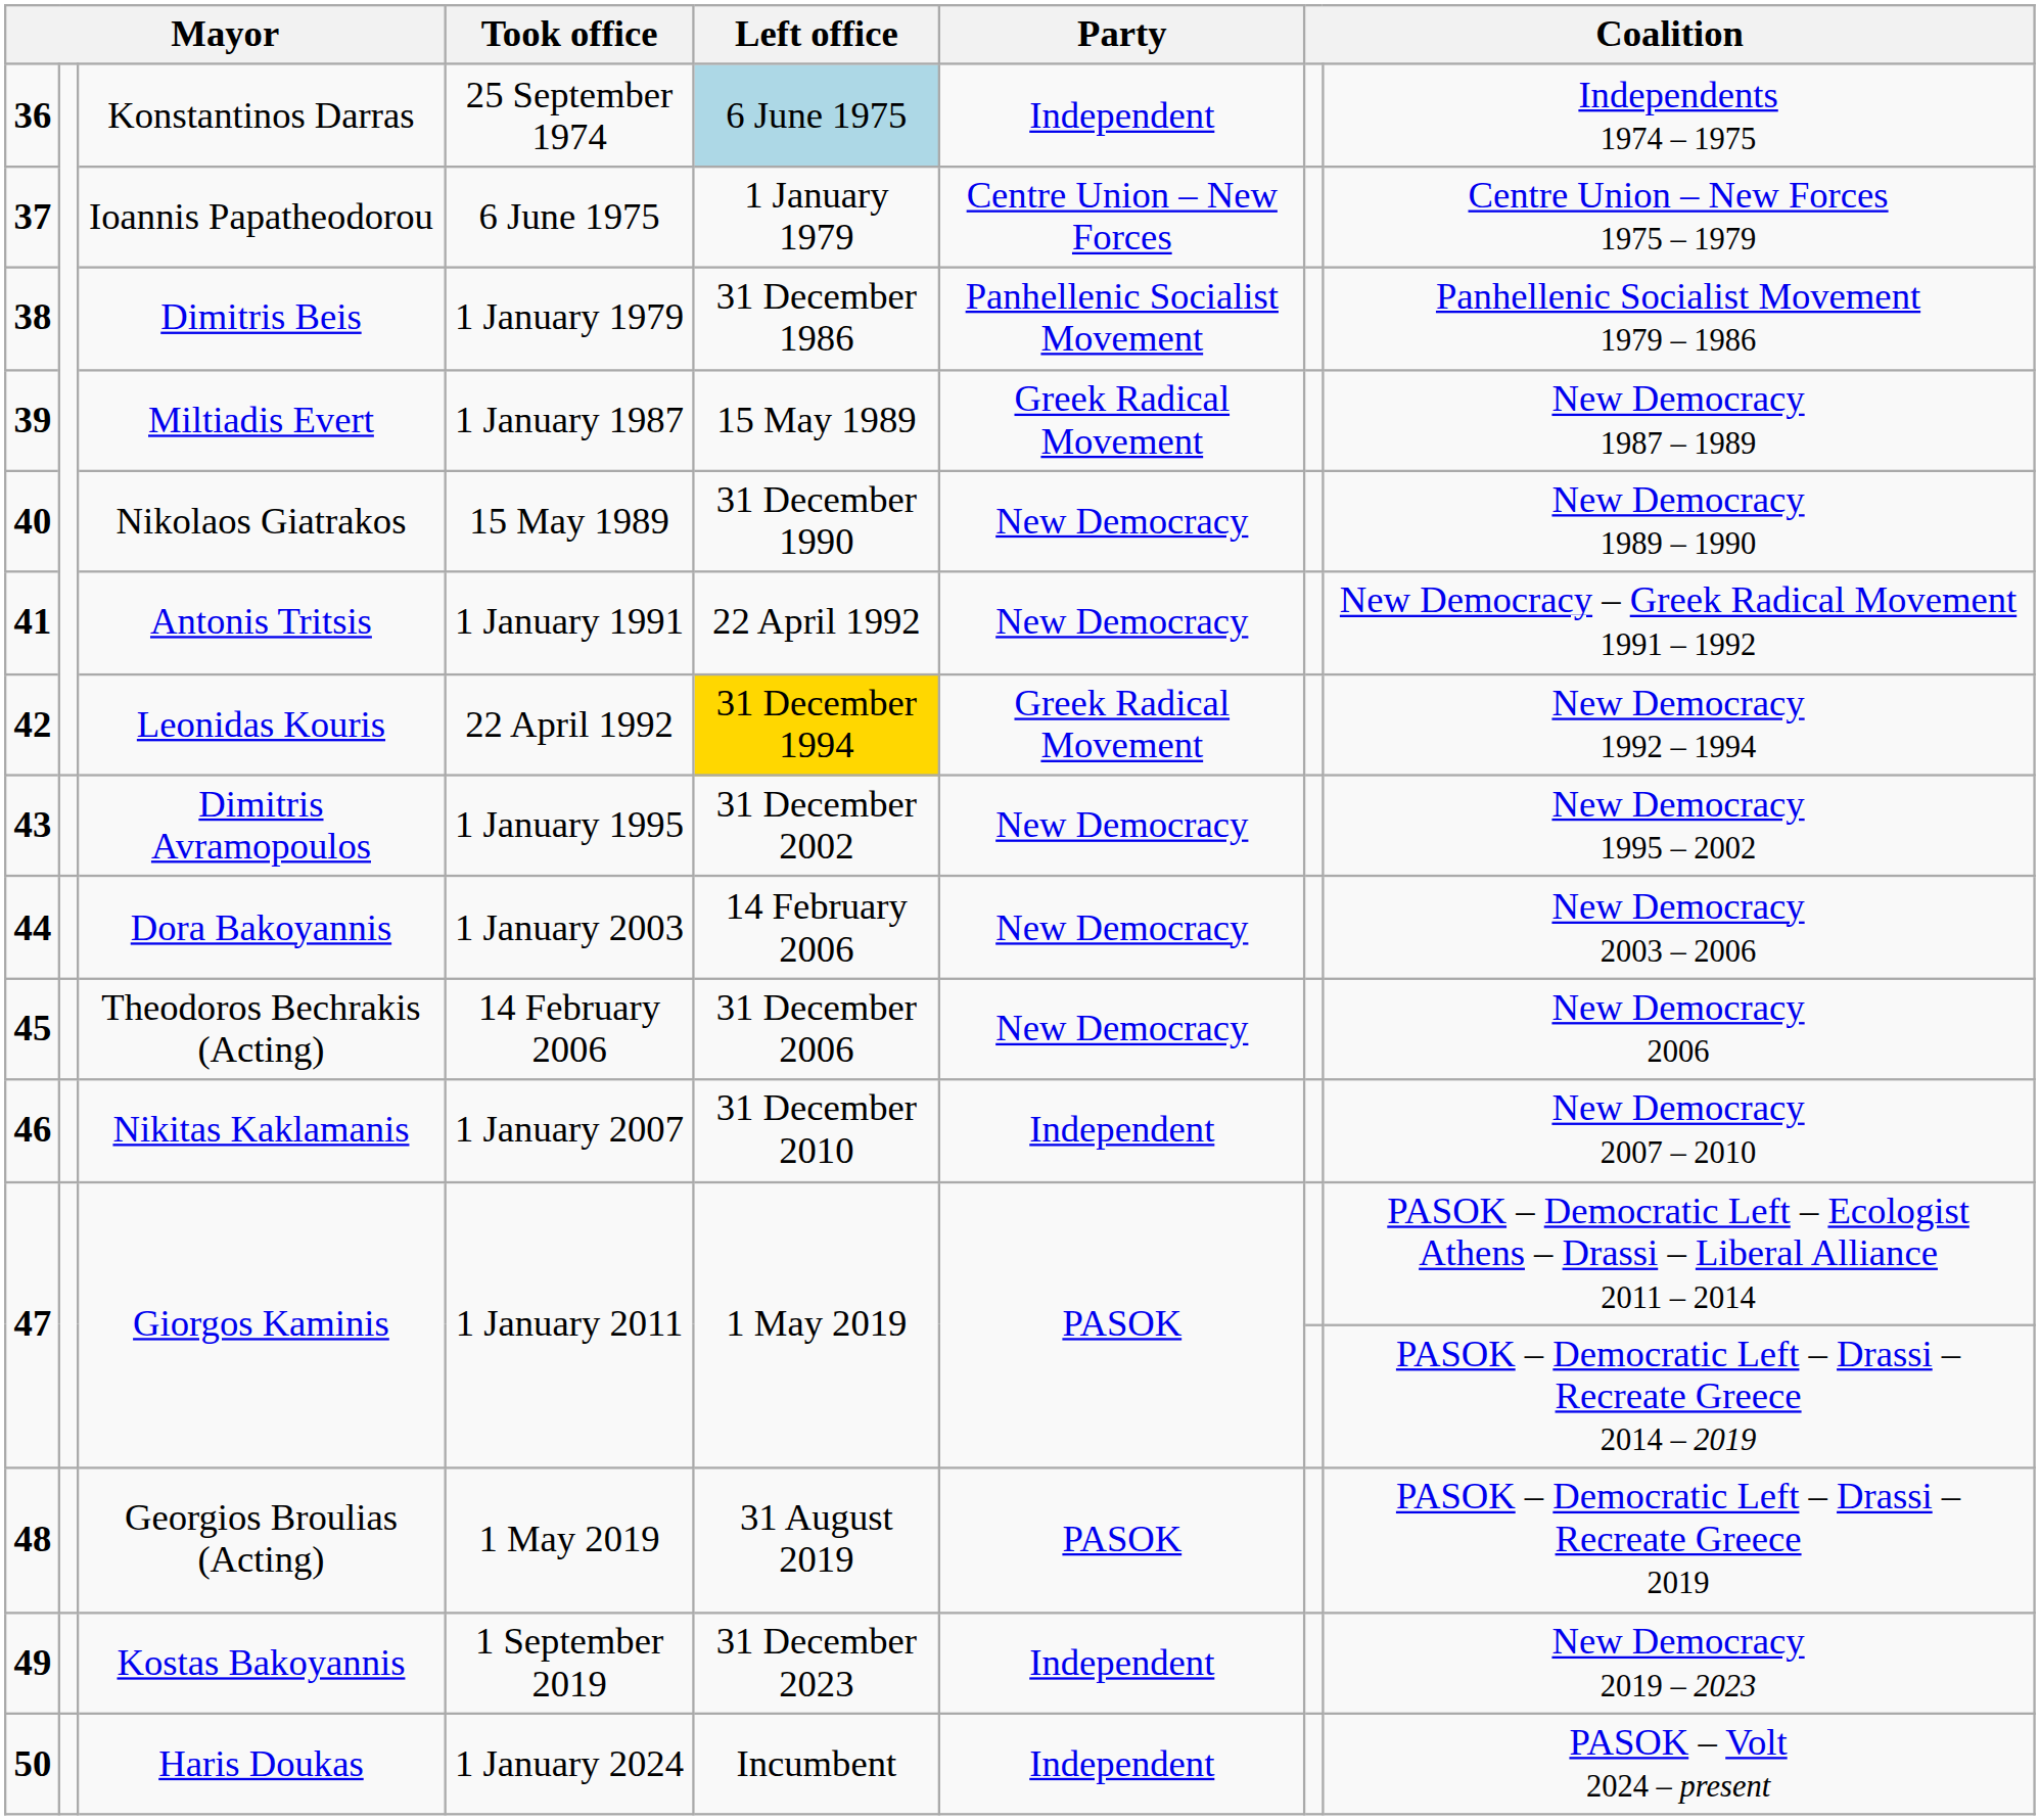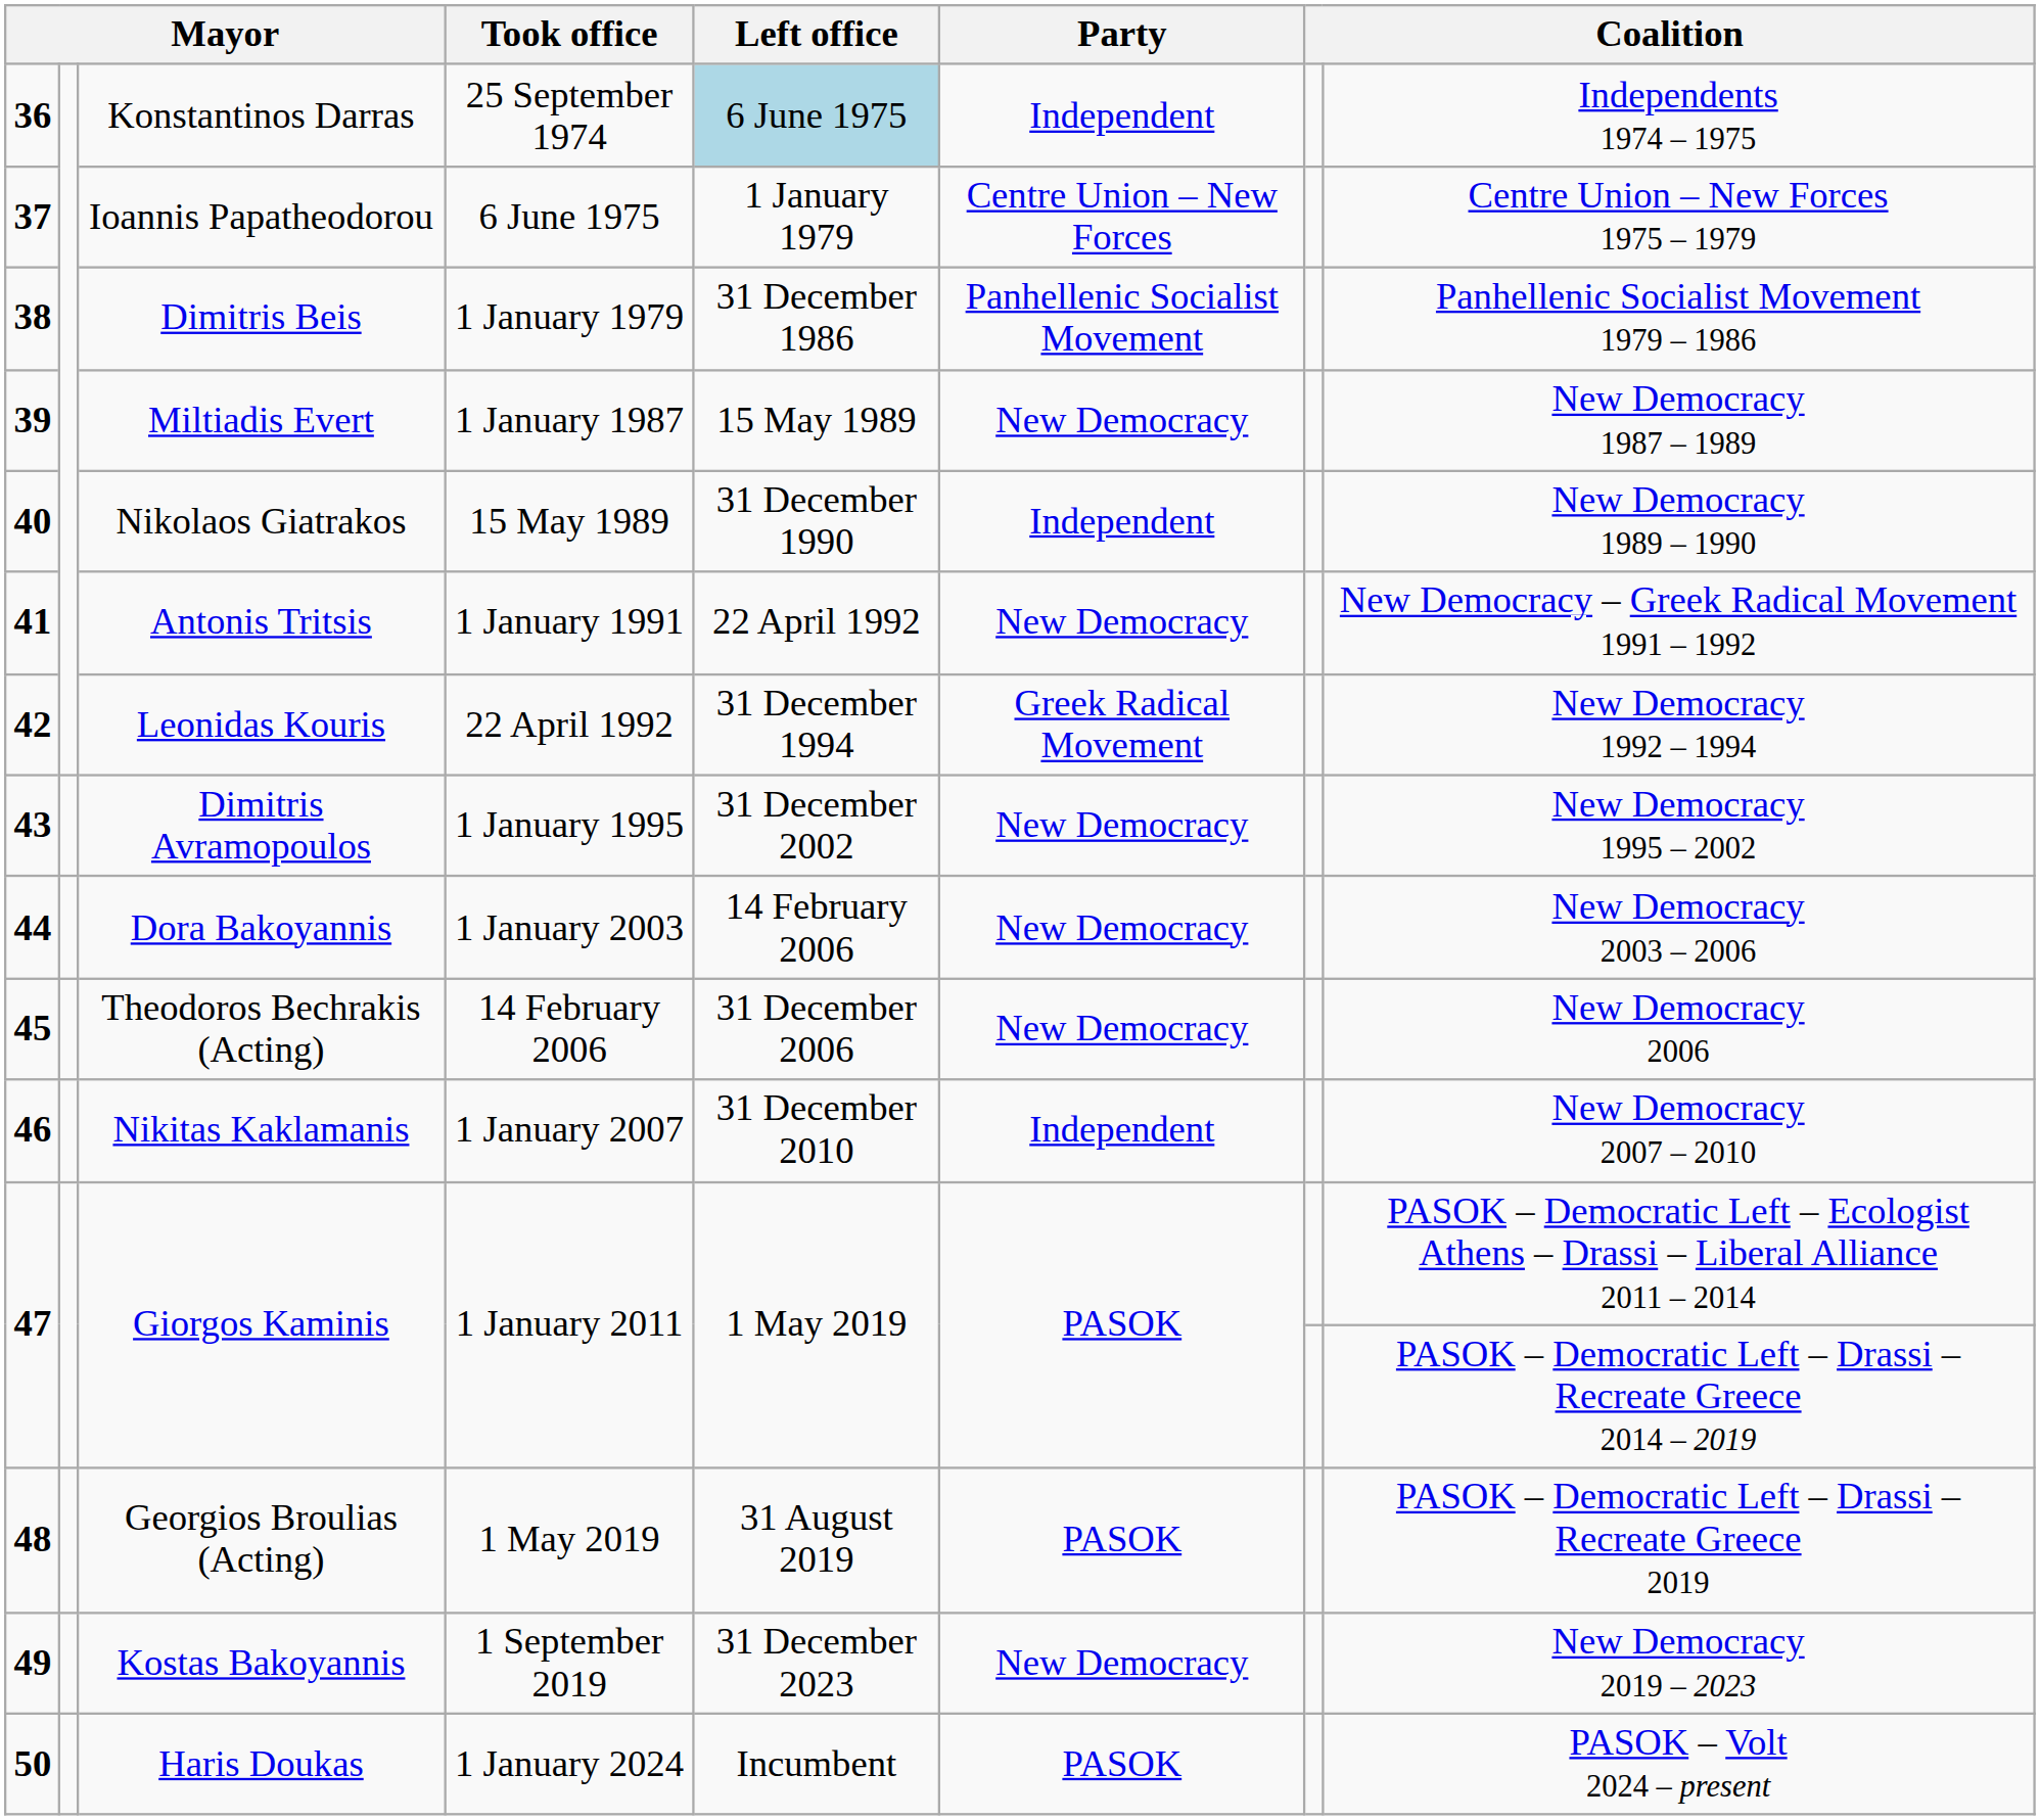Miltiadis Evert | Party: Greek Radical Movement -> New Democracy
Nikolaos Giatrakos | Party: New Democracy -> Independent
Leonidas Kouris | Left office: gold background -> no background
Kostas Bakoyannis | Party: Independent -> New Democracy
Haris Doukas | Party: Independent -> PASOK
